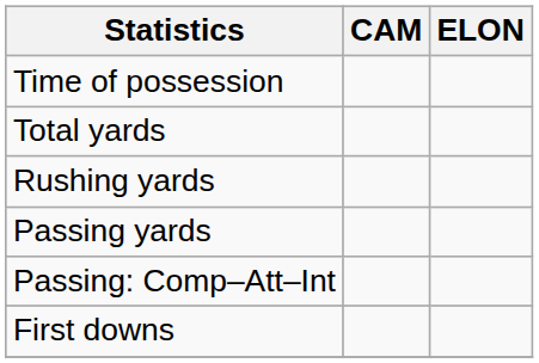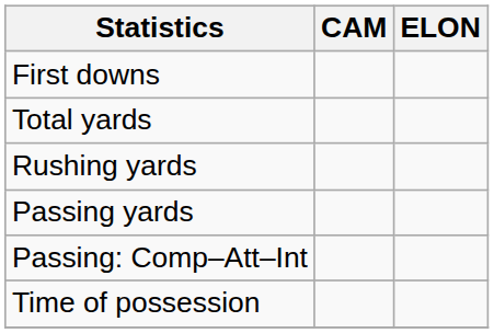rows swapped: First downs <-> Time of possession
